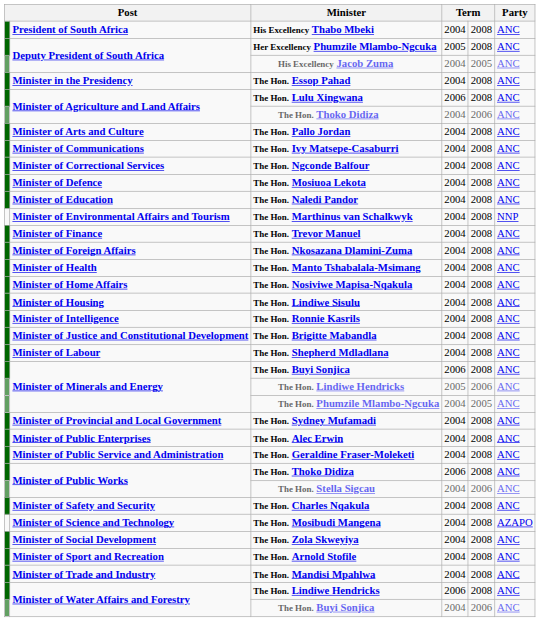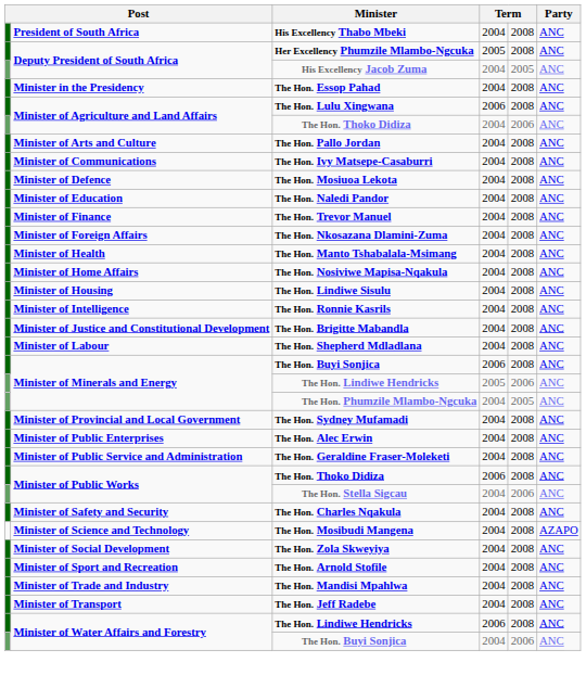- row: Minister of Correctional Services | The Hon. Ngconde Balfour | 2004 | 2008 | ANC
- row: Minister of Environmental Affairs and Tourism | The Hon. Marthinus van Schalkwyk | 2004 | 2008 | NNP
+ row: Minister of Transport | The Hon. Jeff Radebe | 2004 | 2008 | ANC
